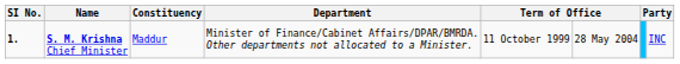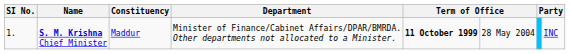S. M. Krishna Chief Minister | SI No.: bold -> normal
S. M. Krishna Chief Minister | column 5: normal -> bold
